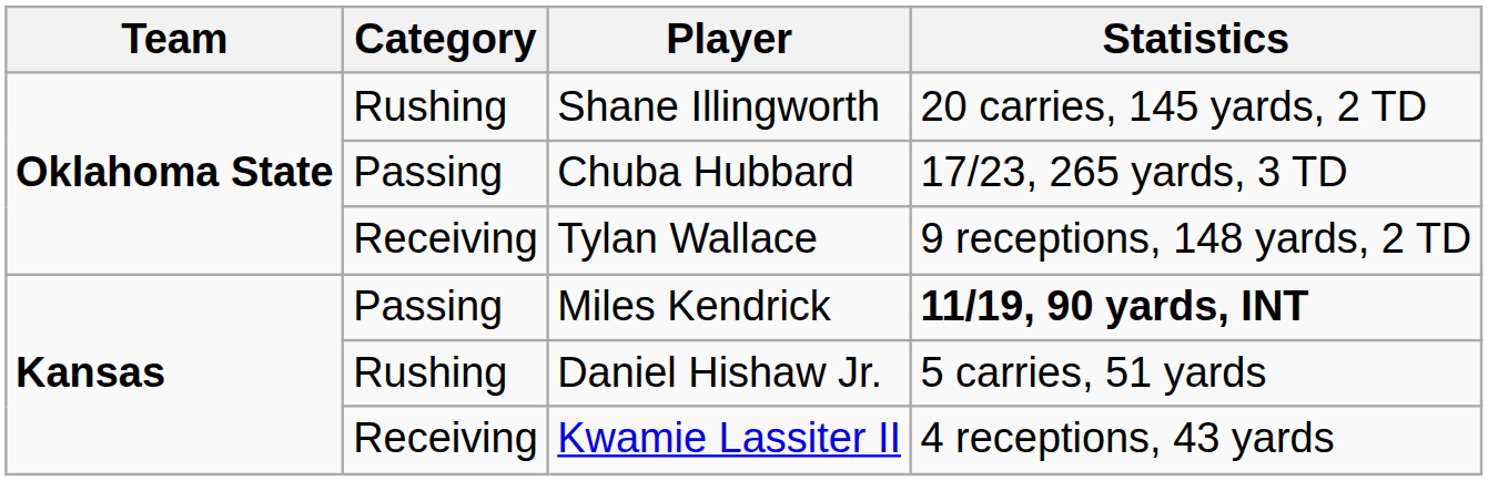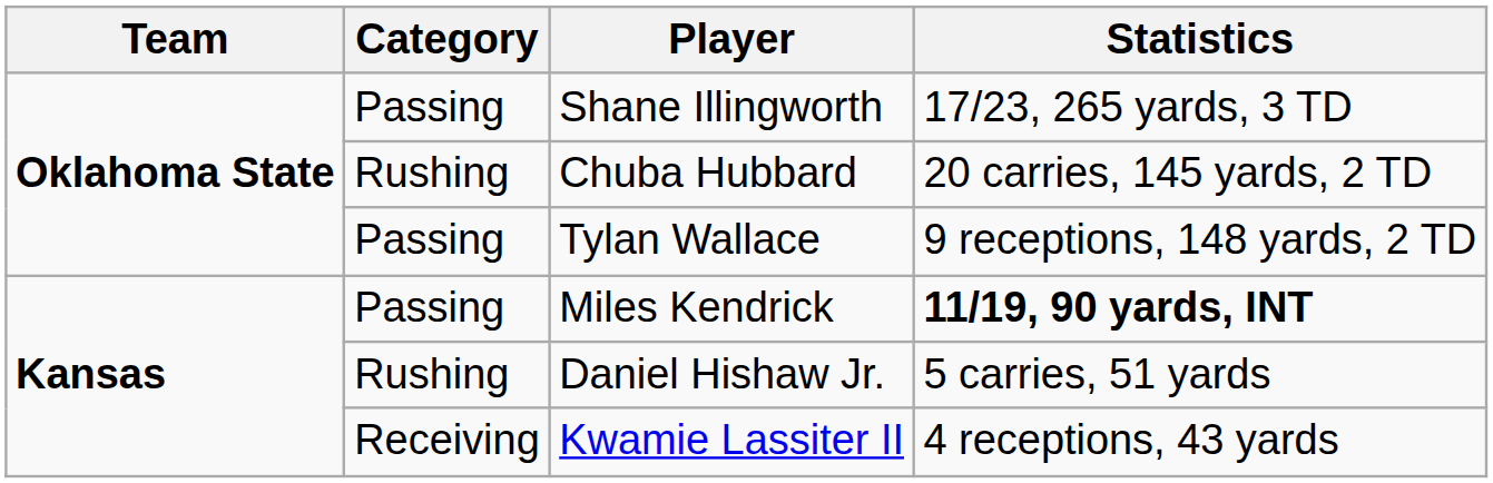Shane Illingworth | Category: Rushing -> Passing
Shane Illingworth | Statistics: 20 carries, 145 yards, 2 TD -> 17/23, 265 yards, 3 TD
Chuba Hubbard | Category: Passing -> Rushing
Chuba Hubbard | Statistics: 17/23, 265 yards, 3 TD -> 20 carries, 145 yards, 2 TD
Tylan Wallace | Category: Receiving -> Passing
